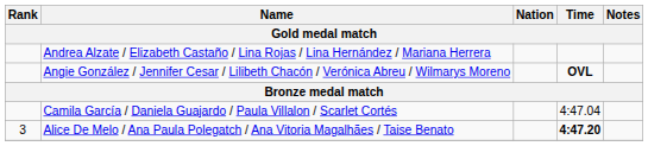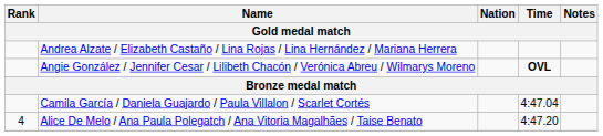row 7 | Rank: 3 -> 4
row 7 | Time: bold -> normal
